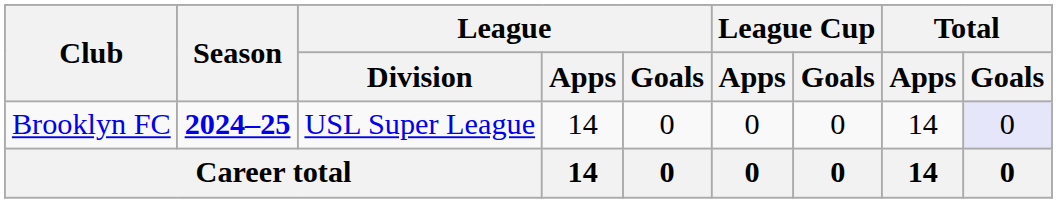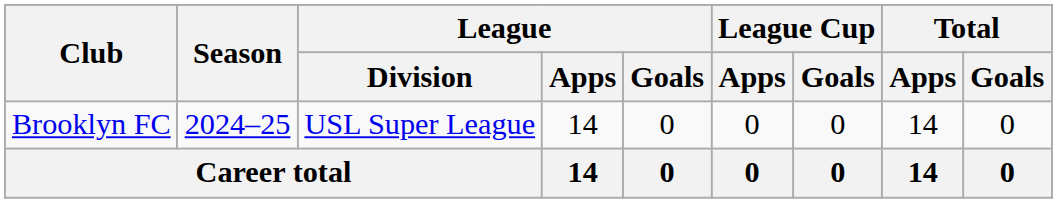Brooklyn FC | Season: bold -> normal
Brooklyn FC | Total / Goals: lavender background -> no background
